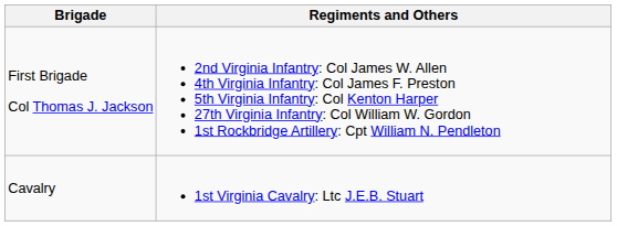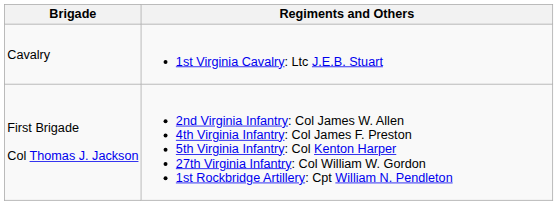rows swapped: First Brigade Col Thomas J. Jackson <-> Cavalry
